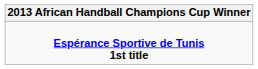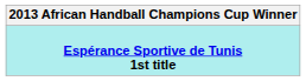row 2 | column 1: no background -> paleturquoise background
